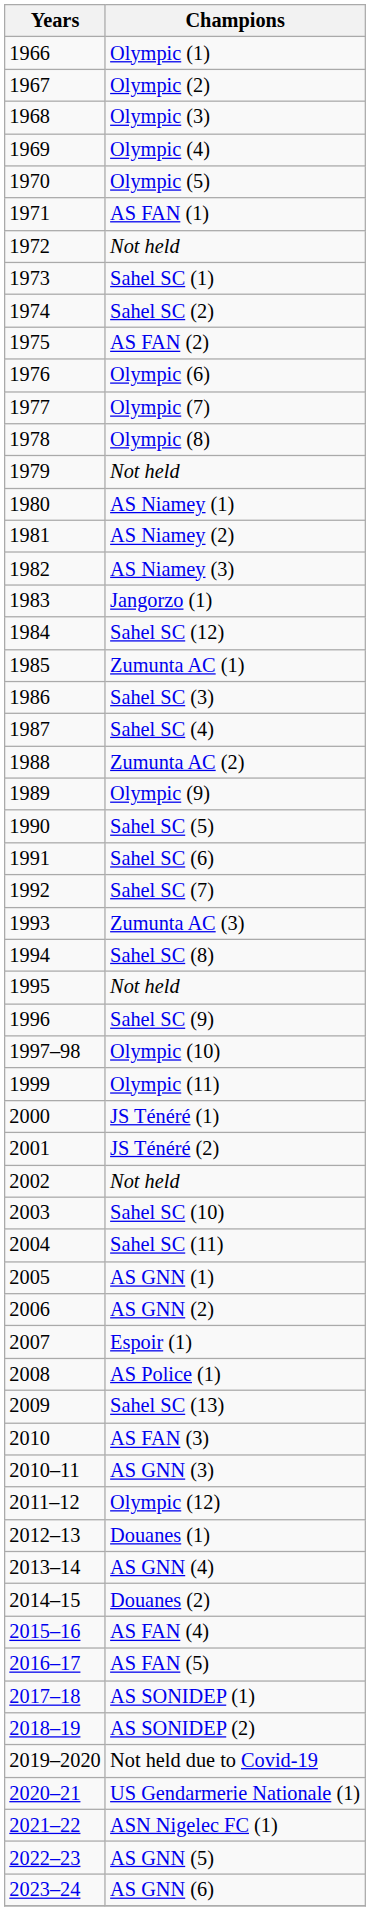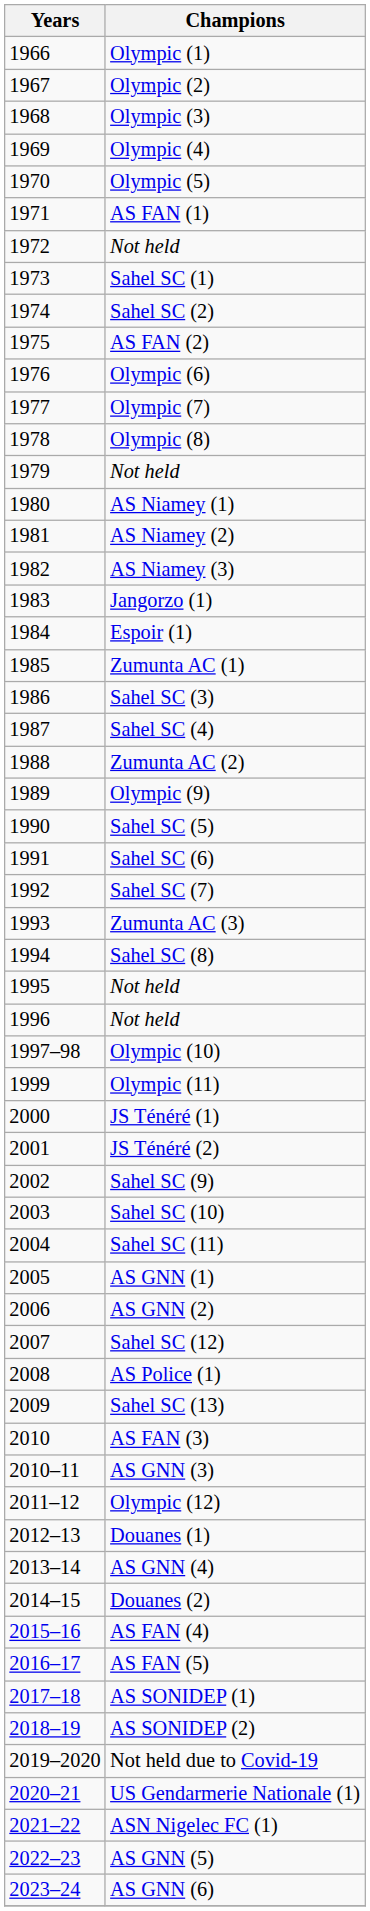row 20 | Champions: Sahel SC (12) -> Espoir (1)
row 32 | Champions: Sahel SC (9) -> Not held
row 37 | Champions: Not held -> Sahel SC (9)
row 42 | Champions: Espoir (1) -> Sahel SC (12)
